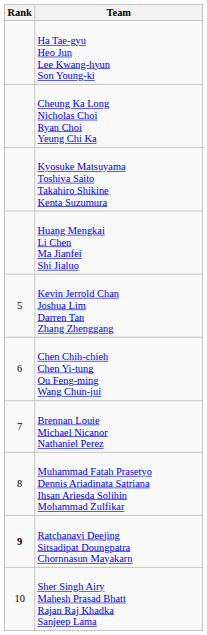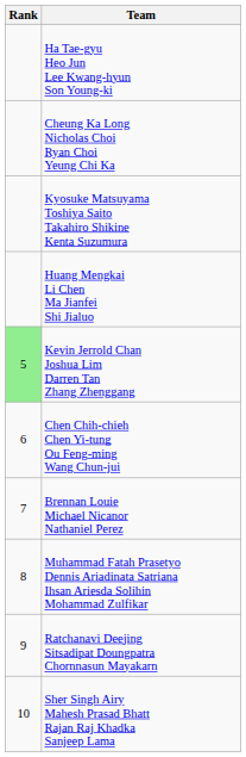Kevin Jerrold Chan Joshua Lim Darren Tan Zhang Zhenggang | Rank: no background -> lightgreen background
Ratchanavi Deejing Sitsadipat Doungpatra Chornnasun Mayakarn | Rank: bold -> normal
